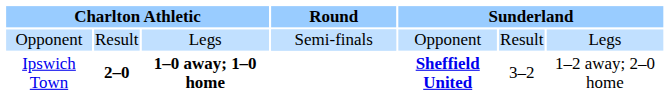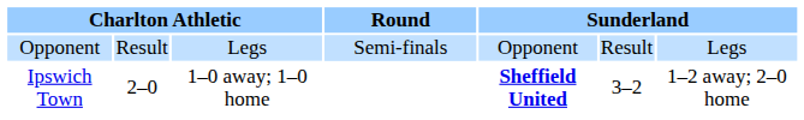Ipswich Town | column 2: bold -> normal
Ipswich Town | column 3: bold -> normal
